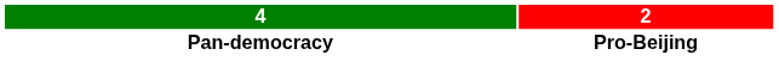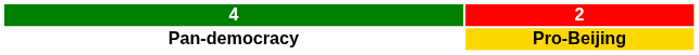Pan-democracy | 2: no background -> gold background
